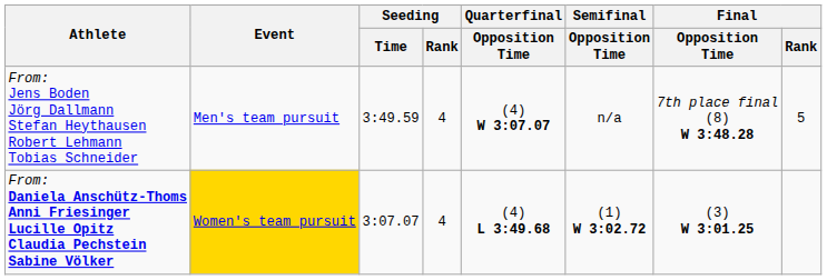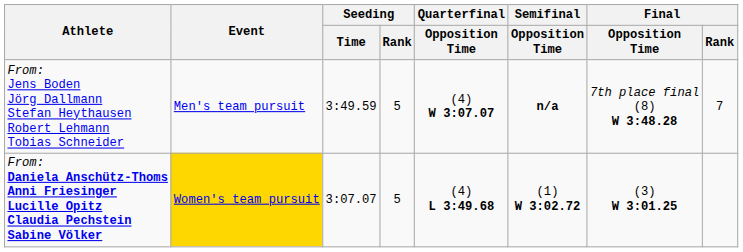row 3 | Seeding / Rank: 4 -> 5
row 3 | Semifinal / Opposition Time: normal -> bold
row 3 | Final / Rank: 5 -> 7
row 4 | Seeding / Rank: 4 -> 5
